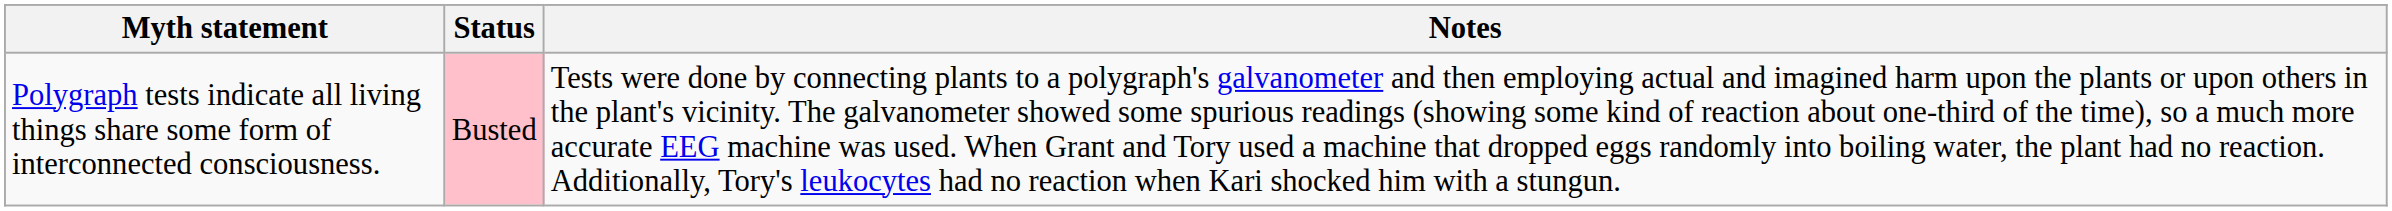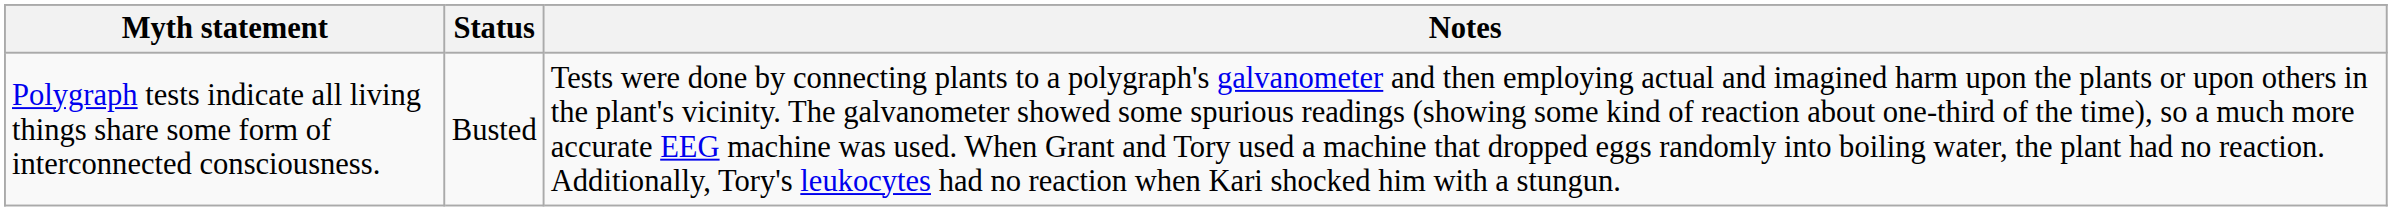row 2 | Status: pink background -> no background
